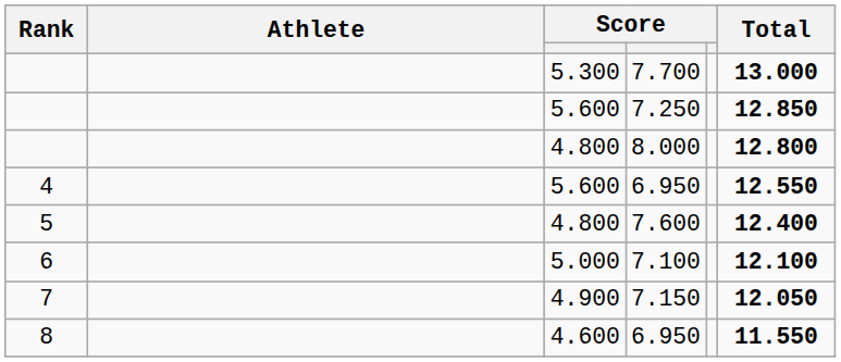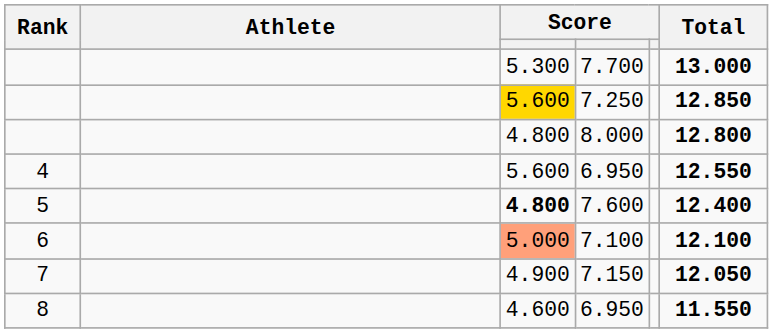7.250 | column 3: no background -> gold background
7.600 | column 3: normal -> bold
7.100 | column 3: no background -> lightsalmon background
